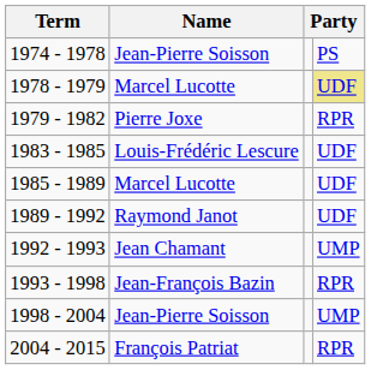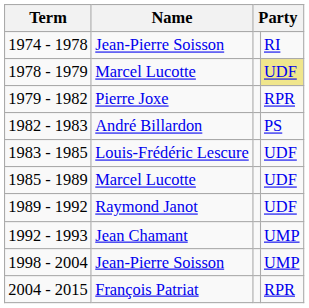1974 - 1978 | column 4: PS -> RI
+ row: 1982 - 1983 | André Billardon | PS
- row: 1993 - 1998 | Jean-François Bazin | RPR
